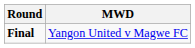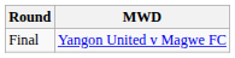Final | Round: bold -> normal
